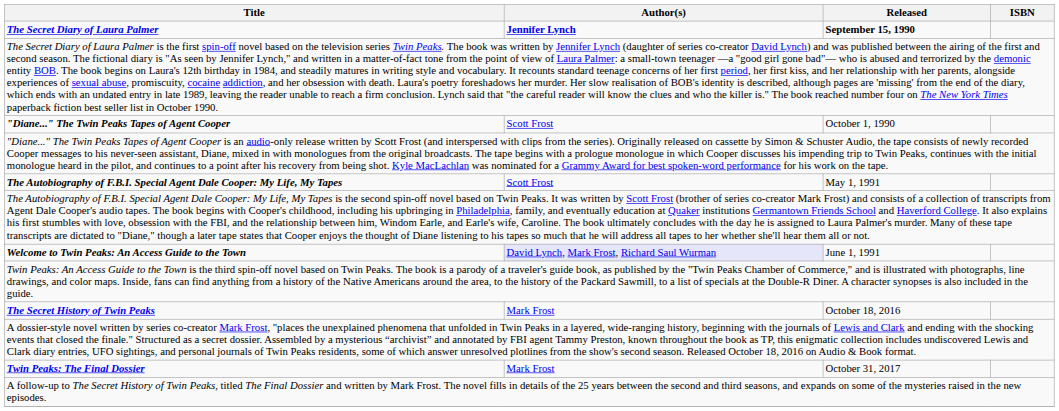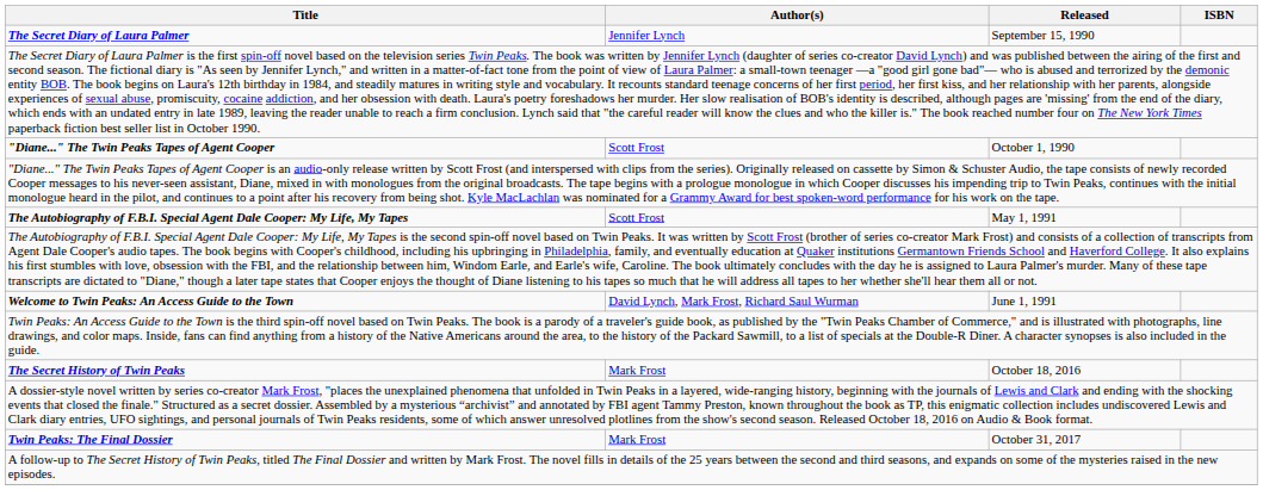The Secret Diary of Laura Palmer | Author(s): bold -> normal
The Secret Diary of Laura Palmer | Released: bold -> normal
Welcome to Twin Peaks: An Access Guide to the Town | Author(s): lavender background -> no background
